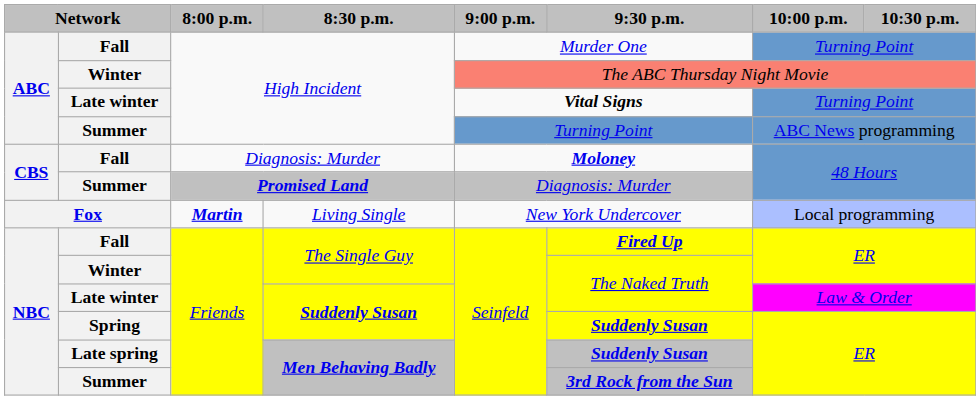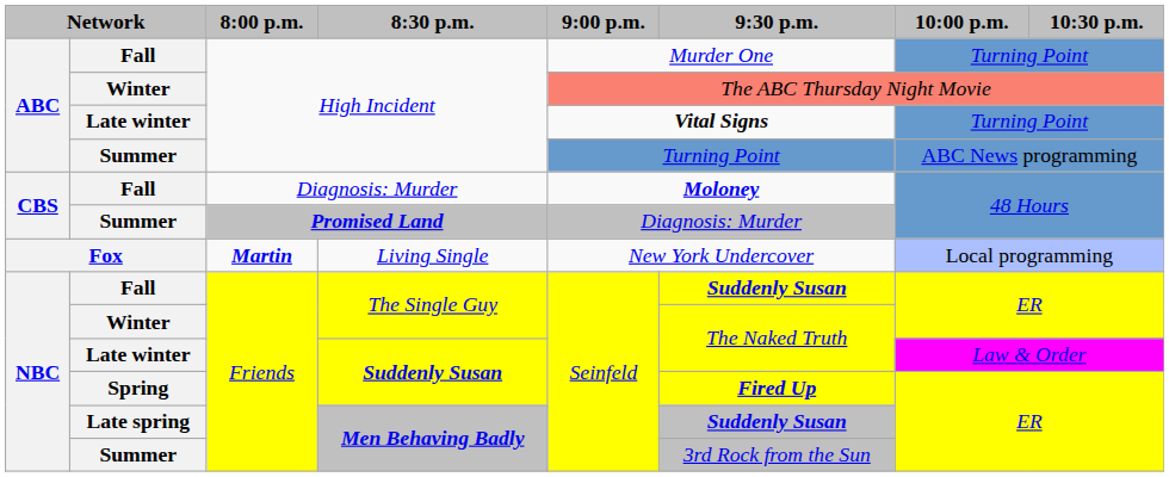Fall / The Single Guy | 9:30 p.m.: Fired Up -> Suddenly Susan
Spring | 9:30 p.m.: Suddenly Susan -> Fired Up
Summer / Men Behaving Badly | 9:30 p.m.: bold -> normal
